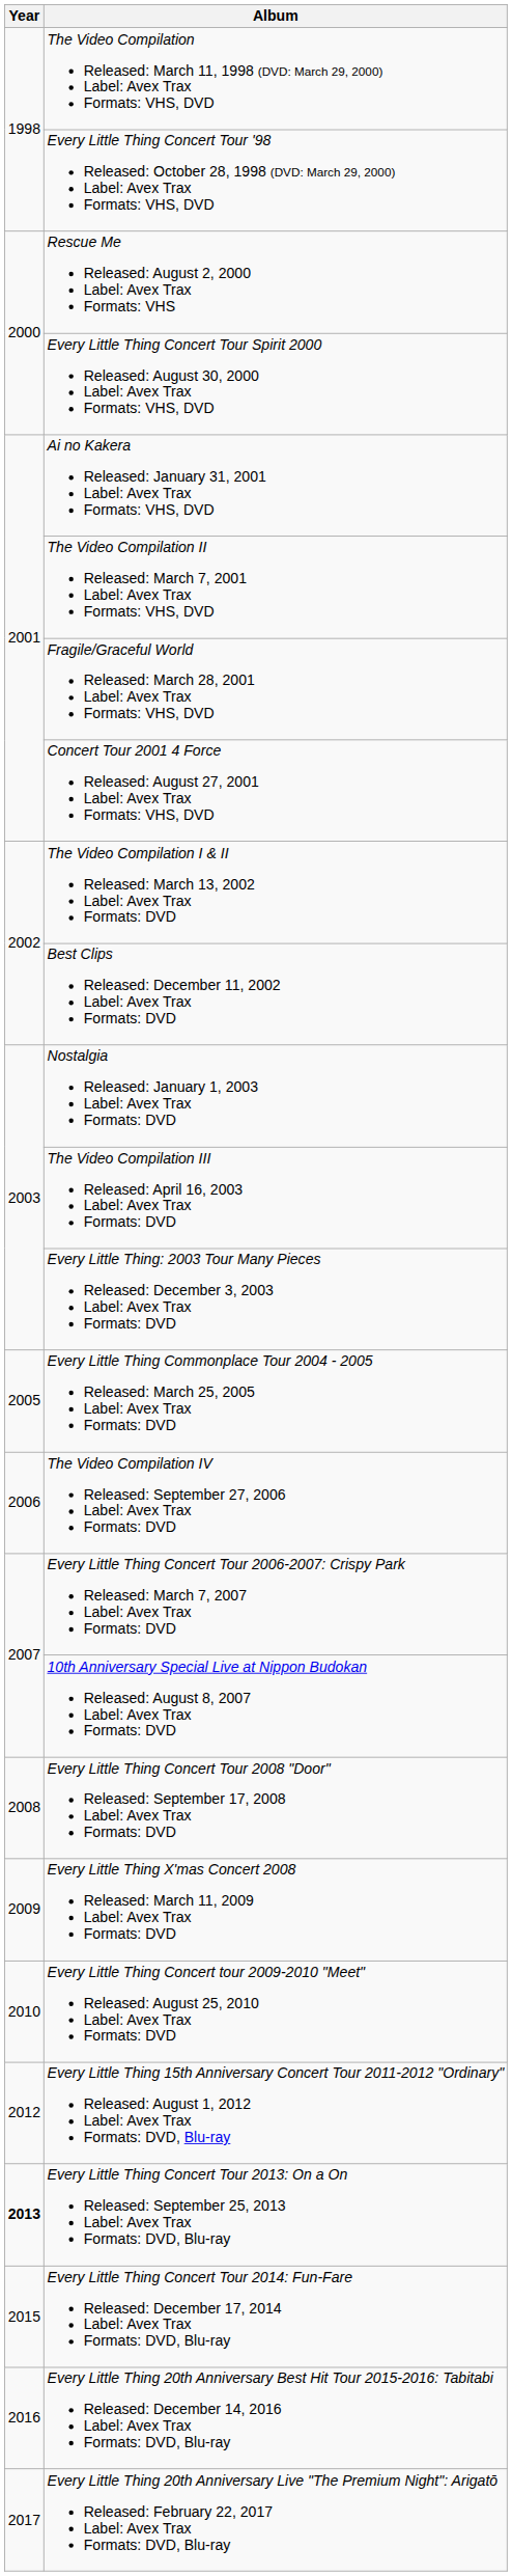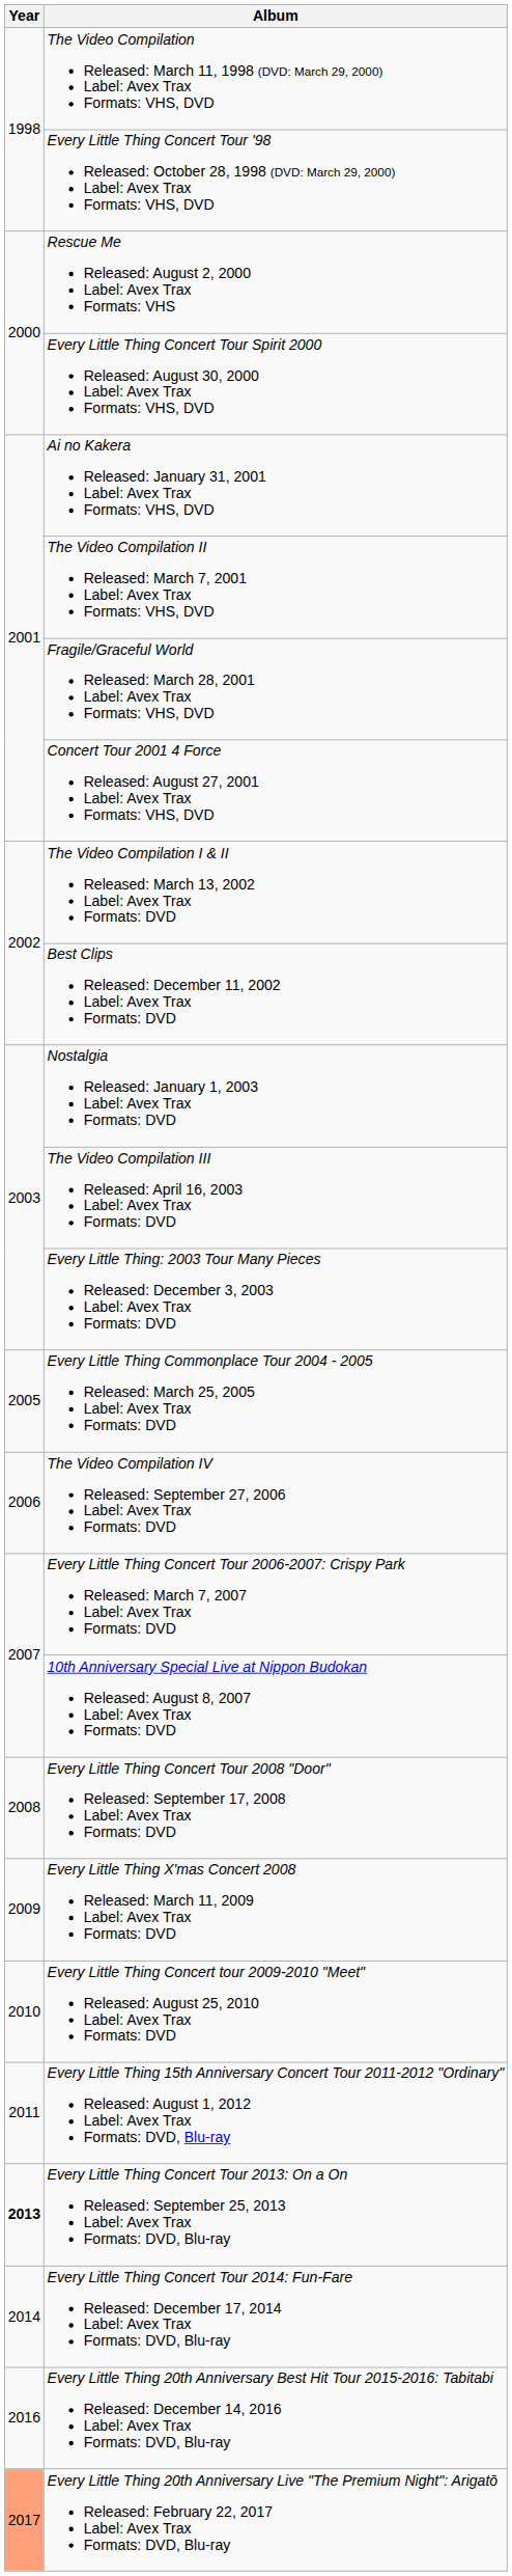row 22 | Year: 2012 -> 2011
row 24 | Year: 2015 -> 2014
row 26 | Year: no background -> lightsalmon background
